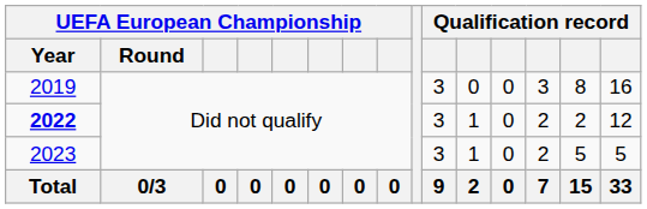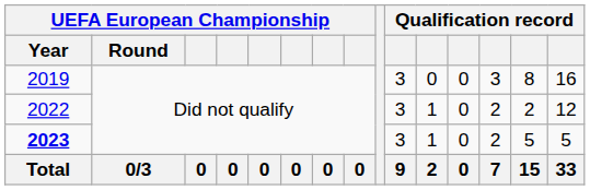2022 | UEFA European Championship / Year: bold -> normal
2023 | UEFA European Championship / Year: normal -> bold
